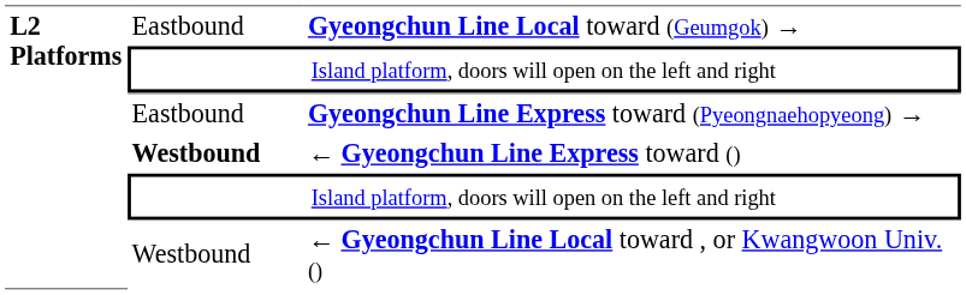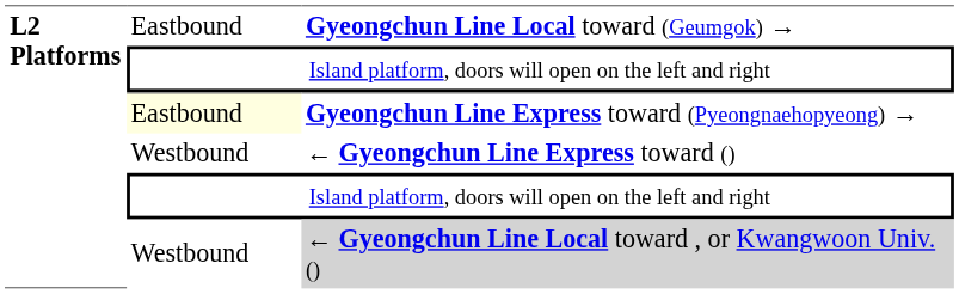Gyeongchun Line Express toward (Pyeongnaehopyeong) → | column 2: no background -> lightyellow background
← Gyeongchun Line Express toward () | column 2: bold -> normal
← Gyeongchun Line Local toward , or Kwangwoon Univ. () | column 3: no background -> lightgrey background
